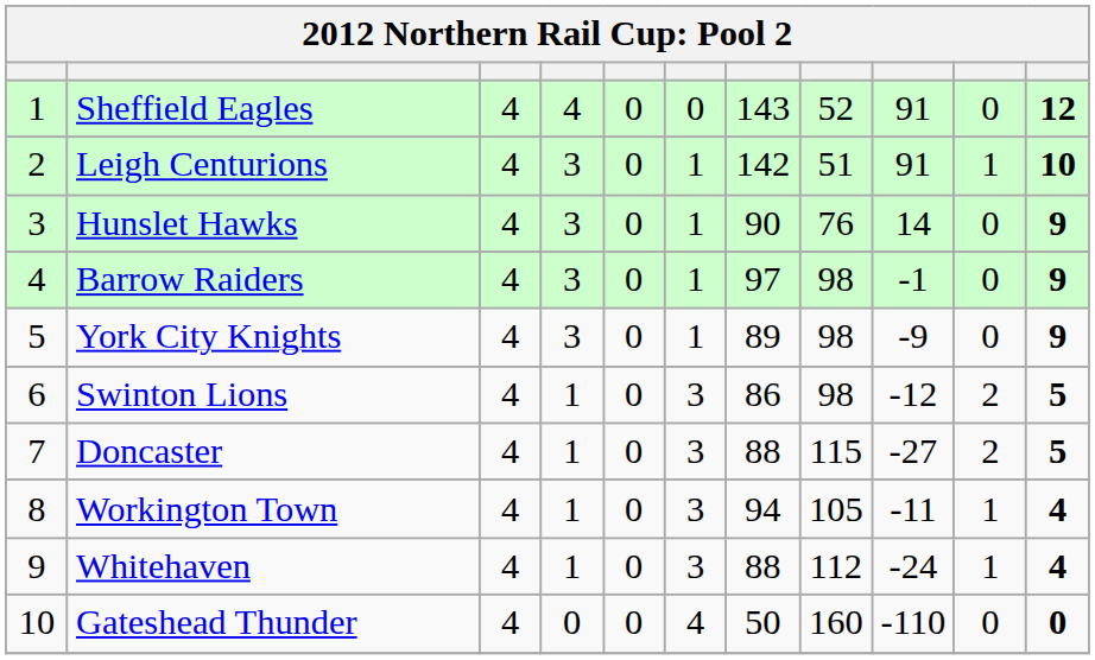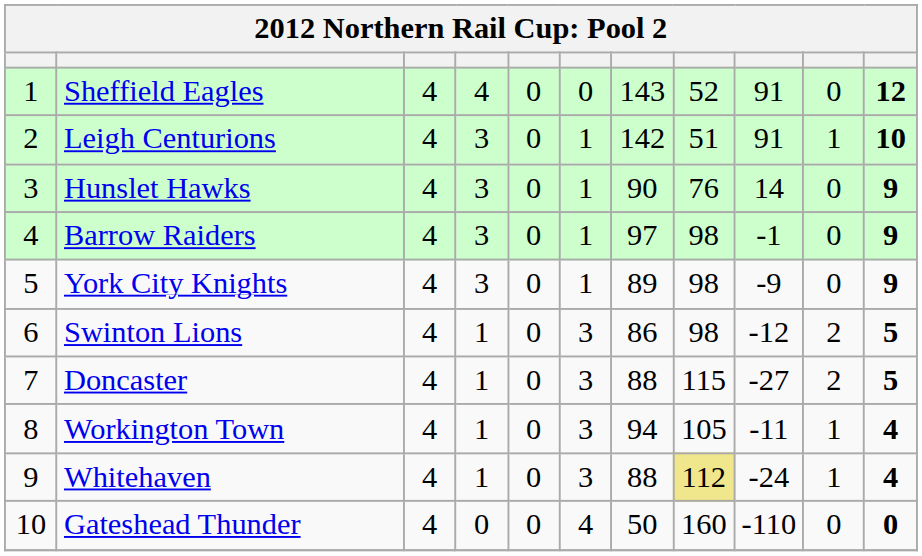Whitehaven | column 8: no background -> khaki background
